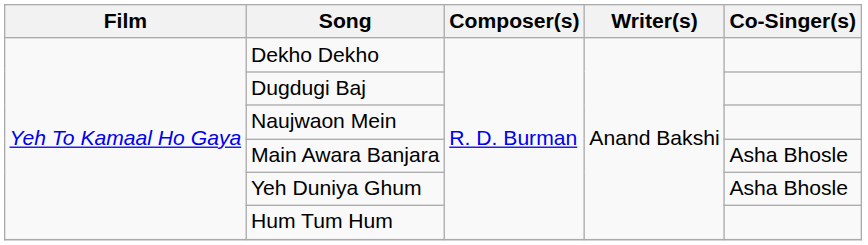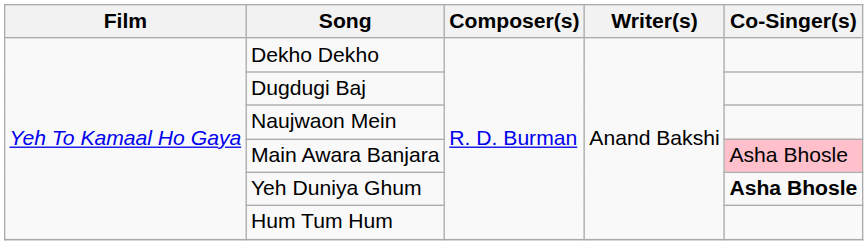Main Awara Banjara | Co-Singer(s): no background -> pink background
Yeh Duniya Ghum | Co-Singer(s): normal -> bold
